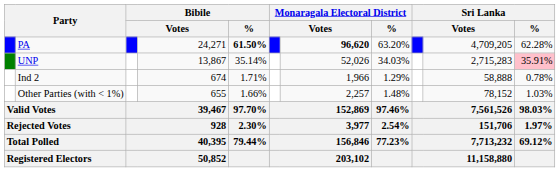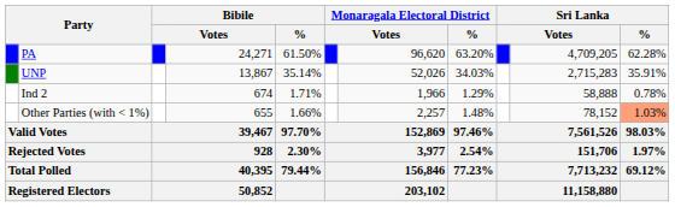PA | Bibile / %: bold -> normal
PA | column 7: bold -> normal
UNP | Sri Lanka / %: pink background -> no background
Other Parties (with < 1%) | Sri Lanka / %: no background -> lightsalmon background
